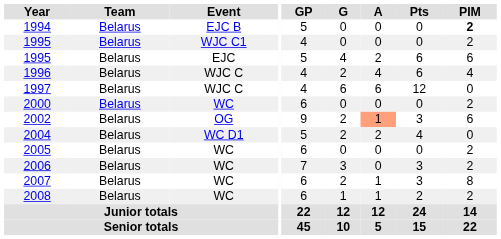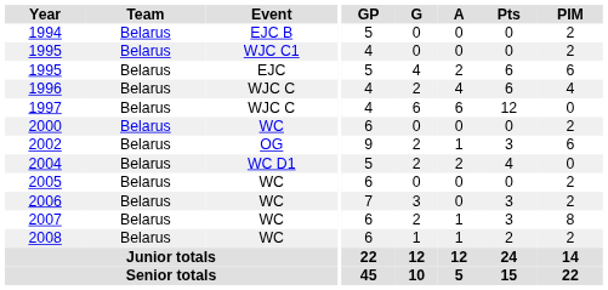1994 | PIM: bold -> normal
2002 | A: lightsalmon background -> no background
